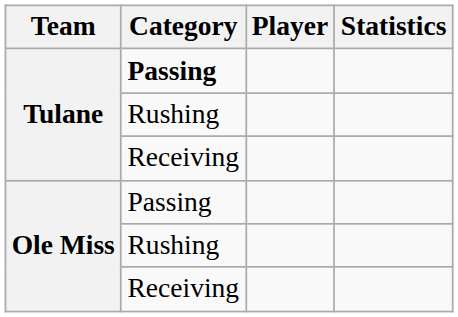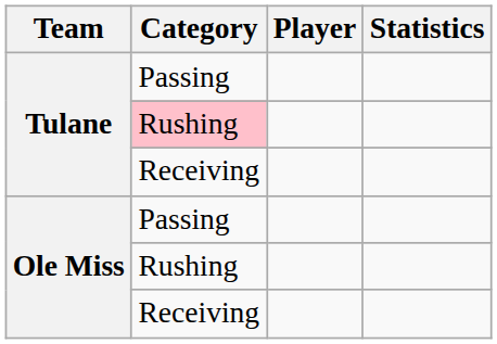Tulane / Passing | Category: bold -> normal
Tulane / Rushing | Category: no background -> pink background
